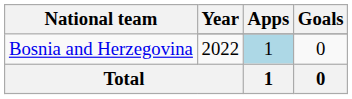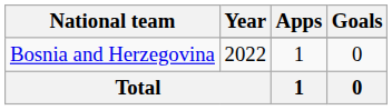2022 | Apps: lightblue background -> no background
